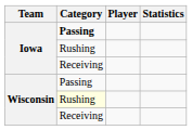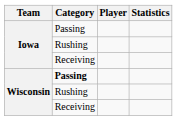Iowa / Passing | Category: bold -> normal
Wisconsin / Passing | Category: normal -> bold
Wisconsin / Rushing | Category: lightyellow background -> no background
